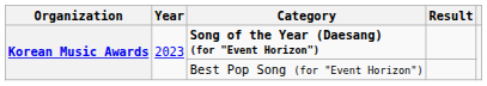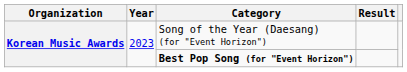Song of the Year (Daesang) (for "Event Horizon") | Category: bold -> normal
Best Pop Song (for "Event Horizon") | Category: normal -> bold
